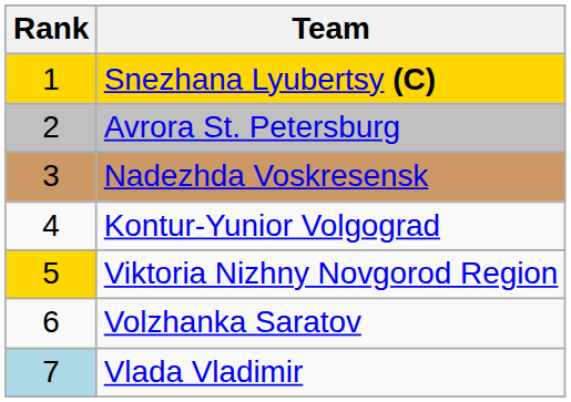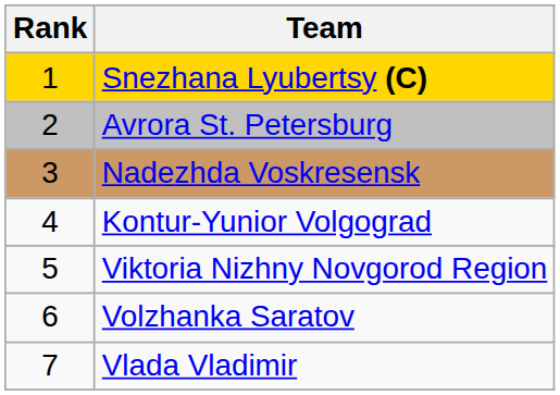Viktoria Nizhny Novgorod Region | Rank: gold background -> no background
Vlada Vladimir | Rank: lightblue background -> no background
